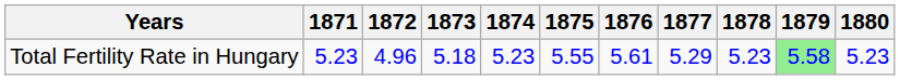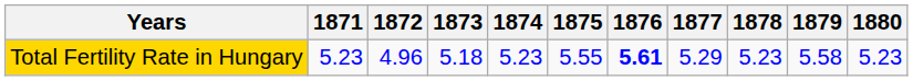row 2 | Years: no background -> gold background
row 2 | 1876: normal -> bold
row 2 | 1879: lightgreen background -> no background
